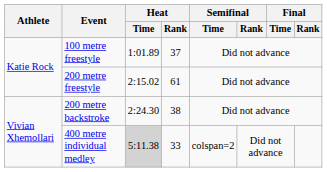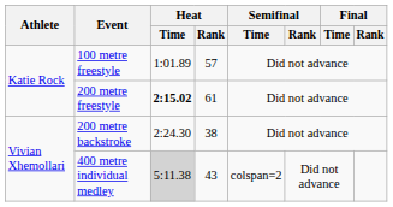100 metre freestyle | Heat / Rank: 37 -> 57
200 metre freestyle | Heat / Time: normal -> bold
400 metre individual medley | Heat / Rank: 33 -> 43
